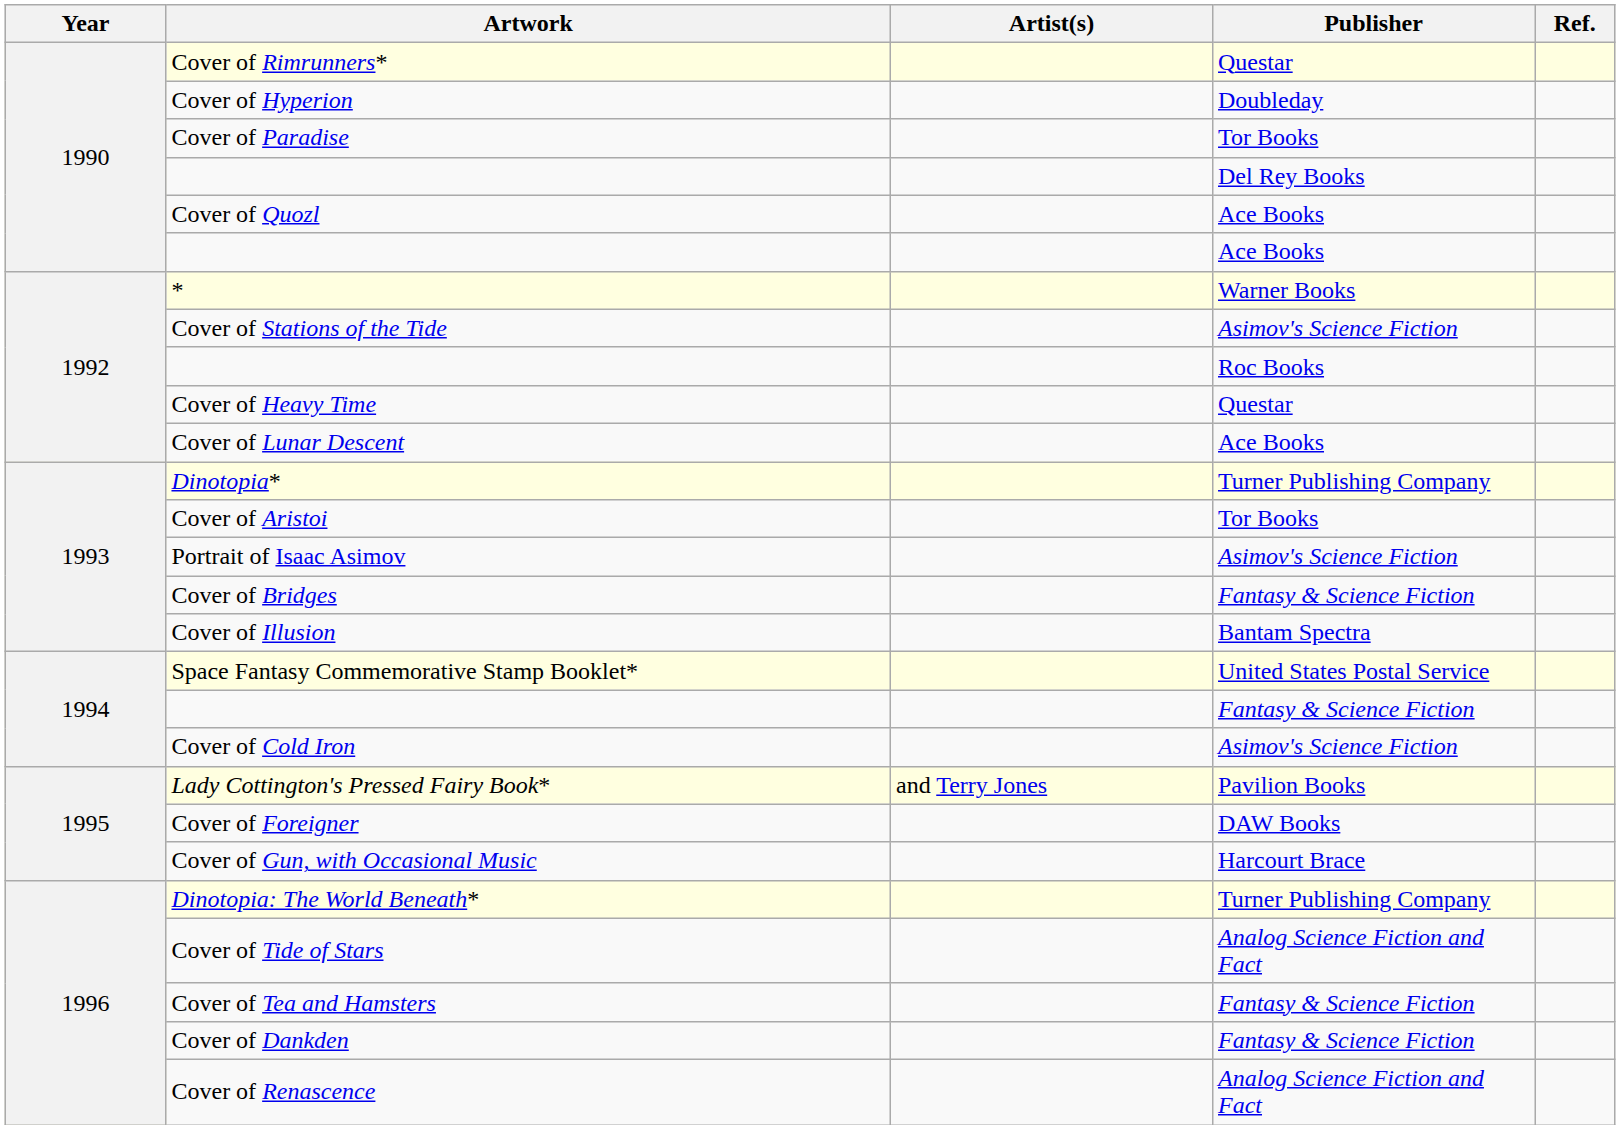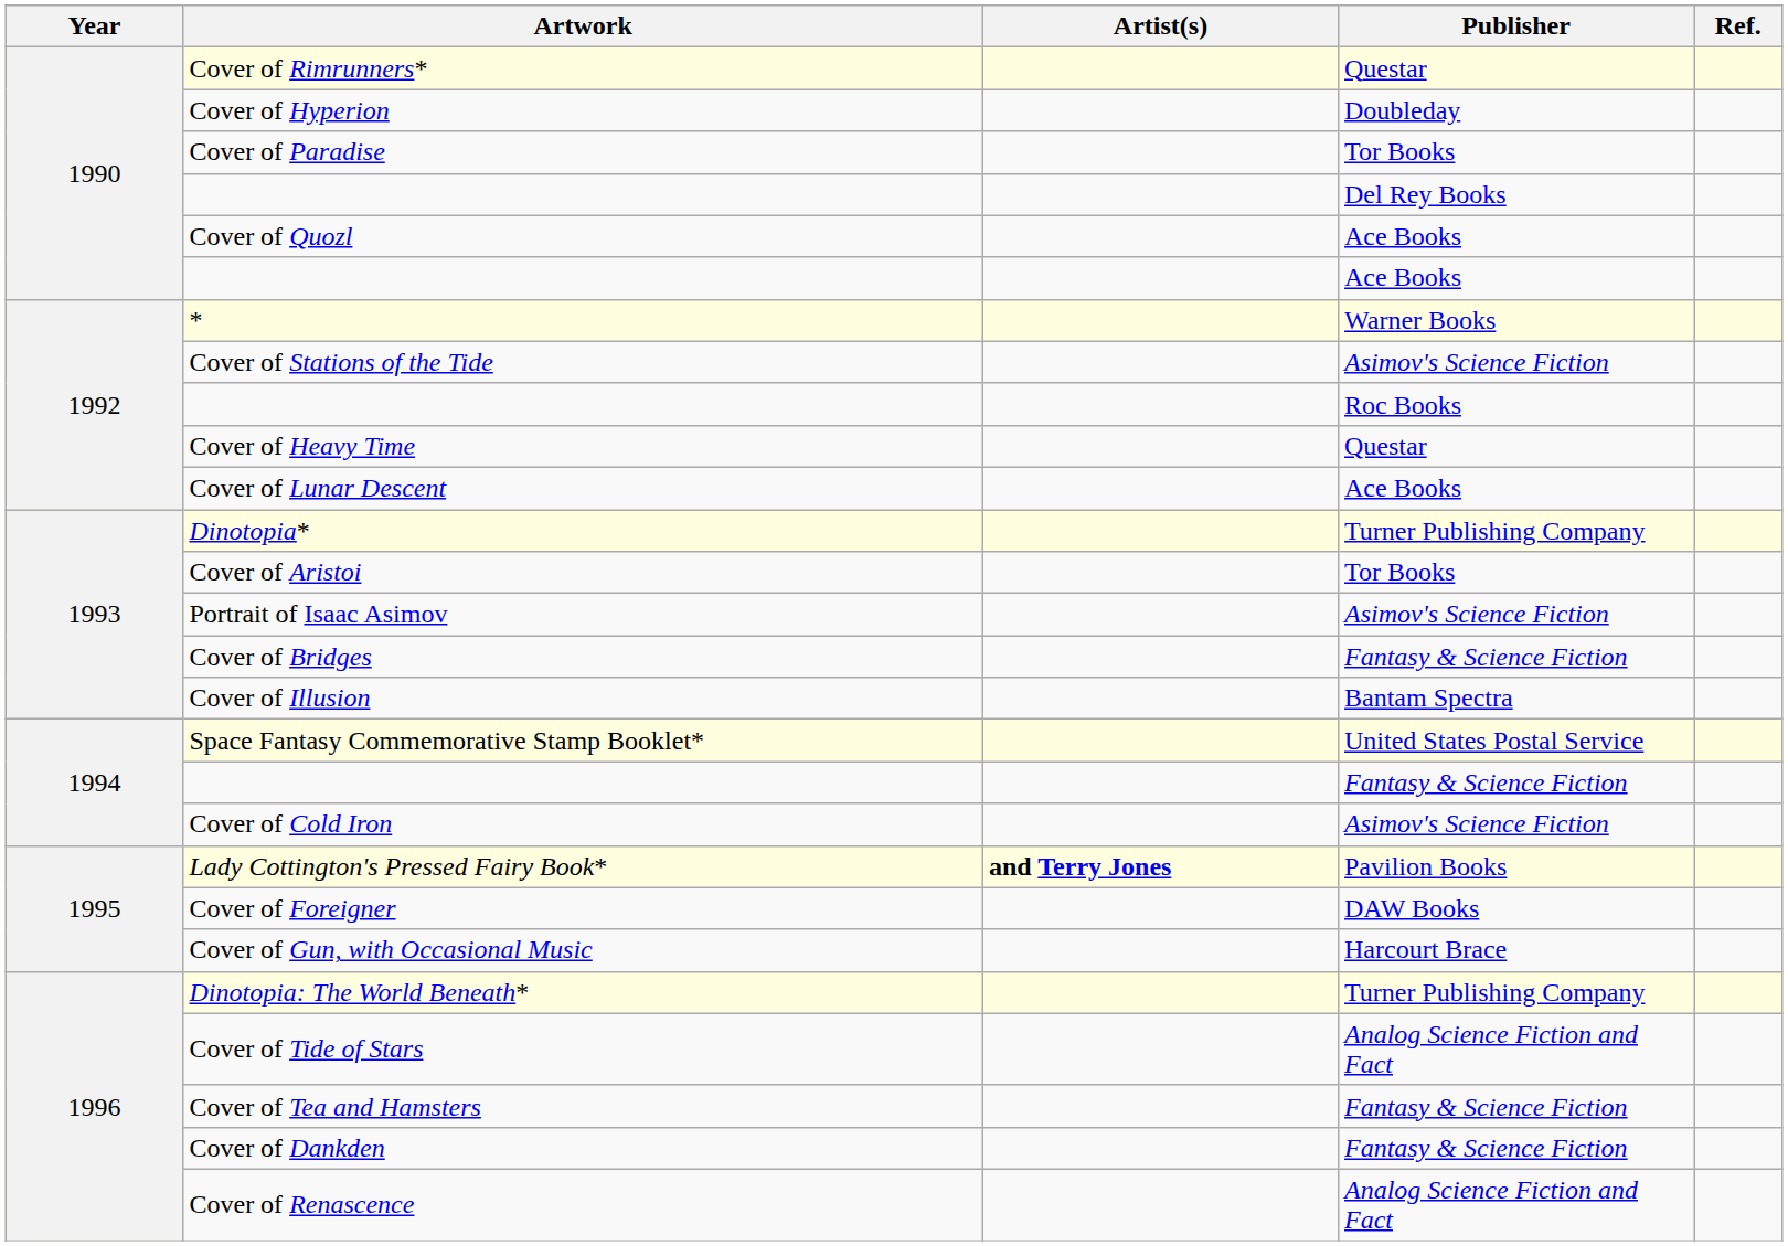Lady Cottington's Pressed Fairy Book* | Artist(s): normal -> bold
